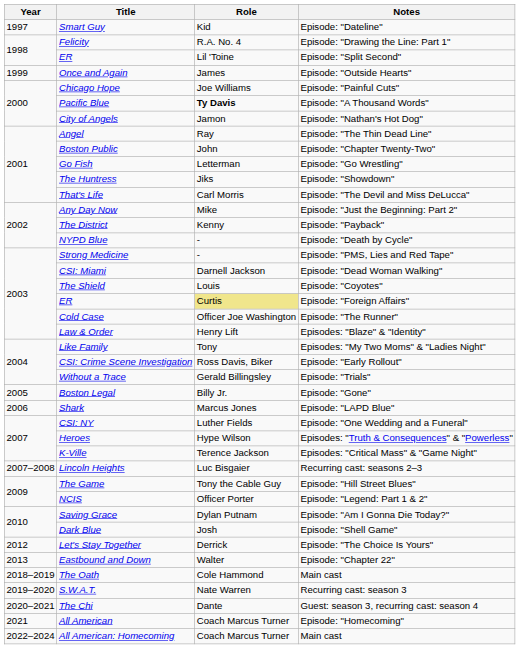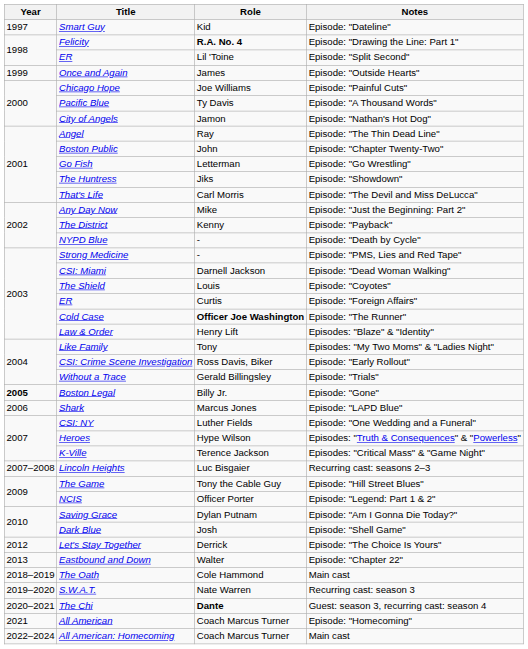Felicity | Role: normal -> bold
Pacific Blue | Role: bold -> normal
ER / Episode: "Foreign Affairs" | Role: khaki background -> no background
Cold Case | Role: normal -> bold
Boston Legal | Year: normal -> bold
The Chi | Role: normal -> bold
